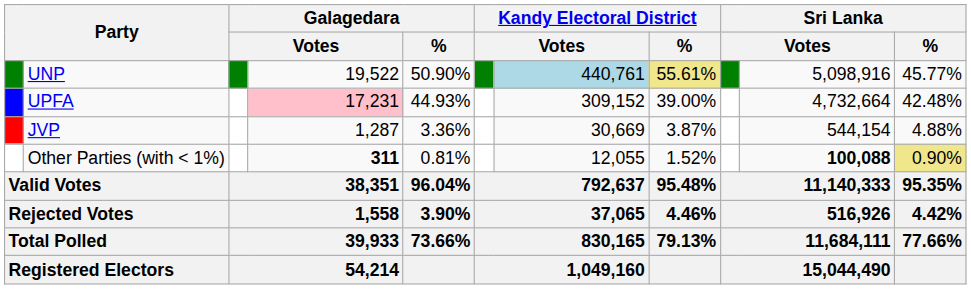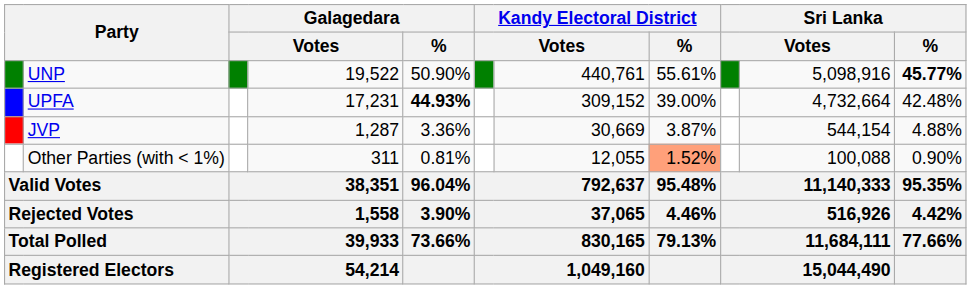UNP | column 7: lightblue background -> no background
UNP | Kandy Electoral District / %: khaki background -> no background
UNP | Sri Lanka / %: normal -> bold
UPFA | column 4: pink background -> no background
UPFA | Galagedara / %: normal -> bold
Other Parties (with < 1%) | column 4: bold -> normal
Other Parties (with < 1%) | Kandy Electoral District / %: no background -> lightsalmon background
Other Parties (with < 1%) | column 10: bold -> normal
Other Parties (with < 1%) | Sri Lanka / %: khaki background -> no background
